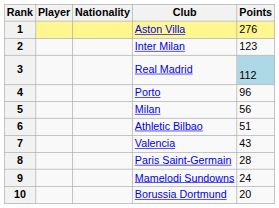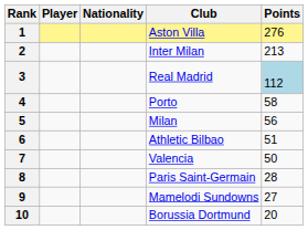2 | Points: 123 -> 213
4 | Points: 96 -> 58
7 | Points: 43 -> 50
9 | Points: 24 -> 27
